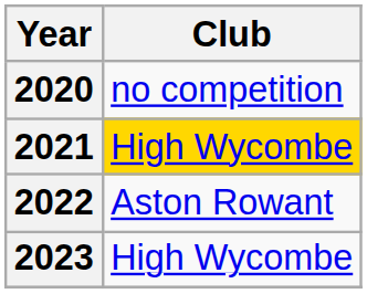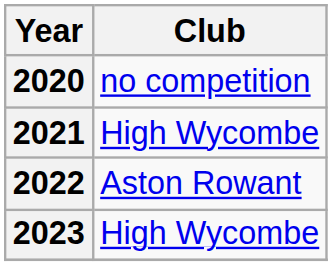2021 | Club: gold background -> no background
